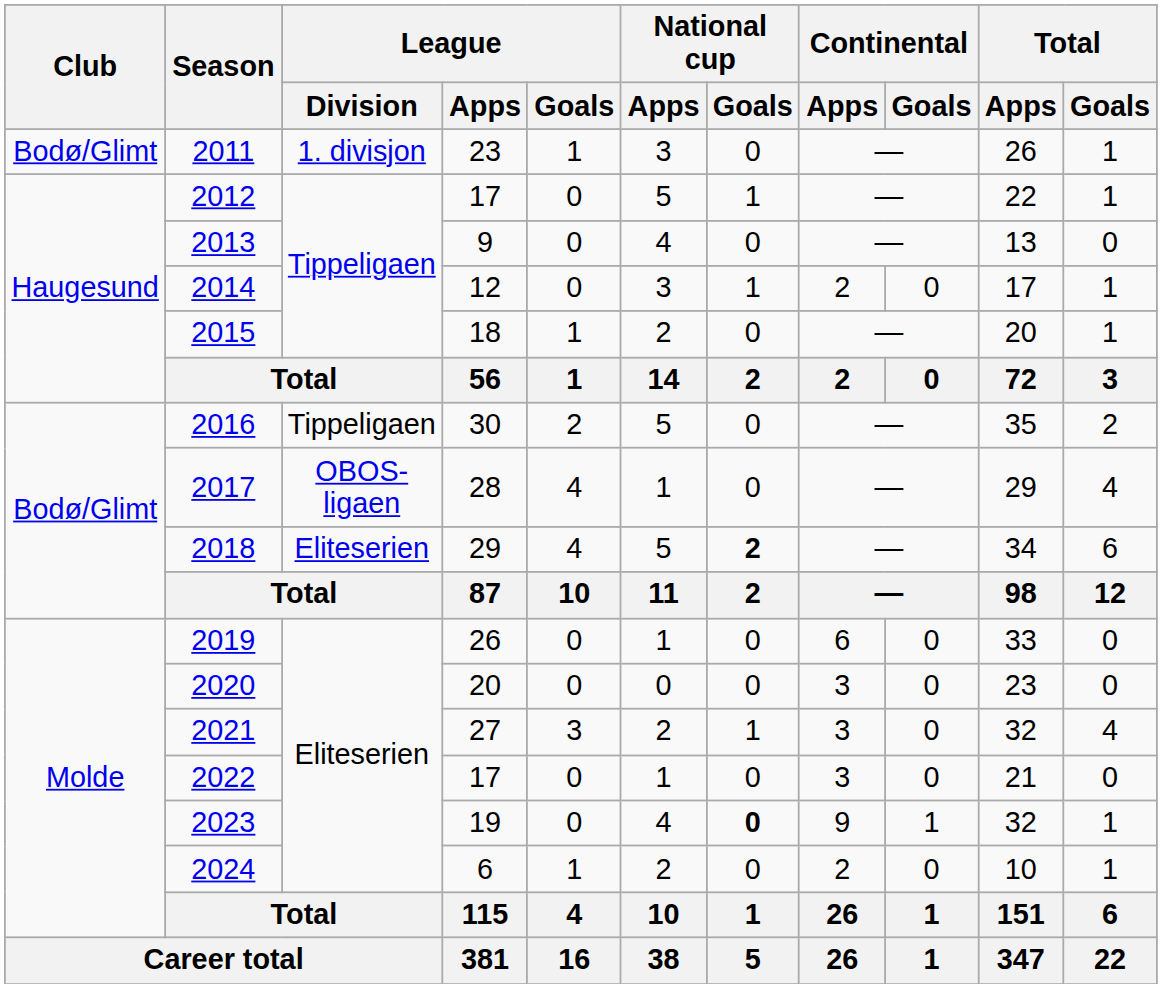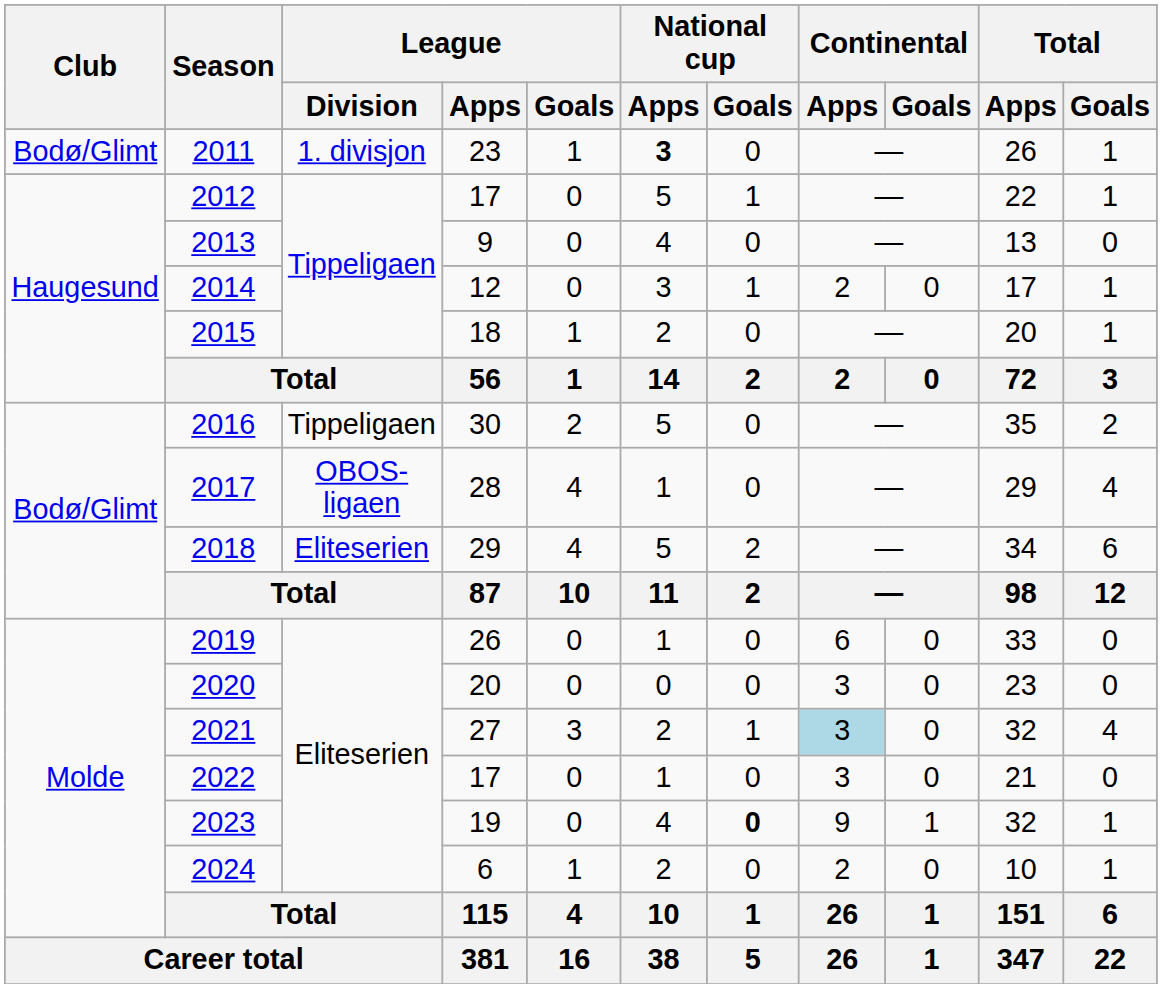2011 | National cup / Apps: normal -> bold
2018 | National cup / Goals: bold -> normal
2021 | Continental / Apps: no background -> lightblue background
